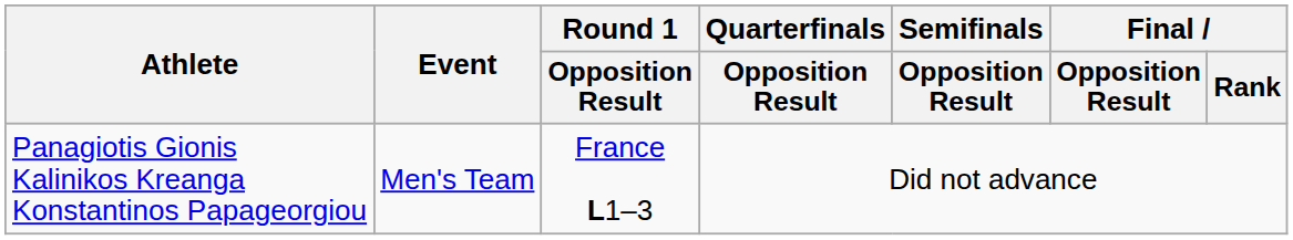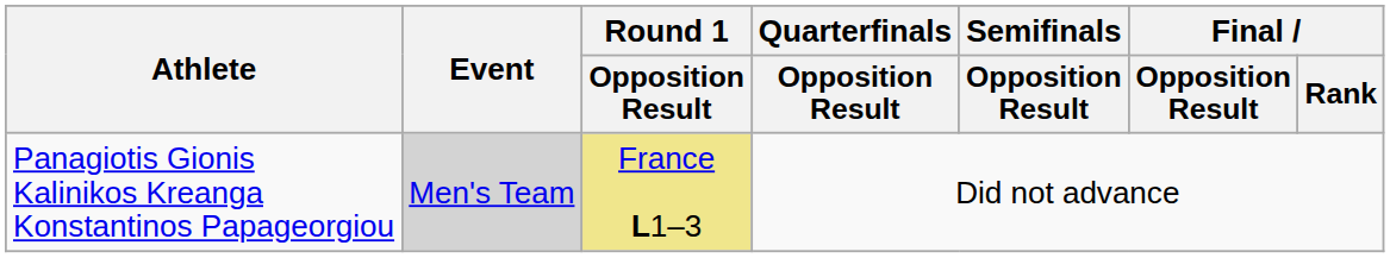row 3 | Event: no background -> lightgrey background
row 3 | Round 1 / Opposition Result: no background -> khaki background
